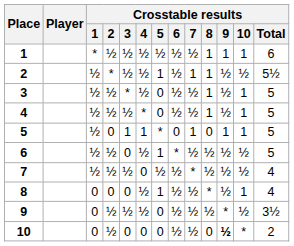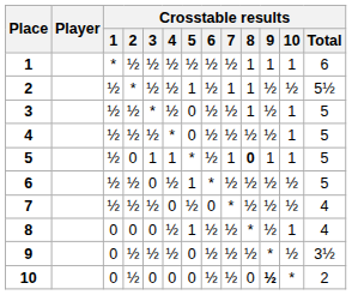row 6 | Crosstable results / 8: 1 -> ½
row 7 | Crosstable results / 6: 0 -> ½
row 7 | Crosstable results / 8: normal -> bold
row 9 | Crosstable results / 6: ½ -> 0
